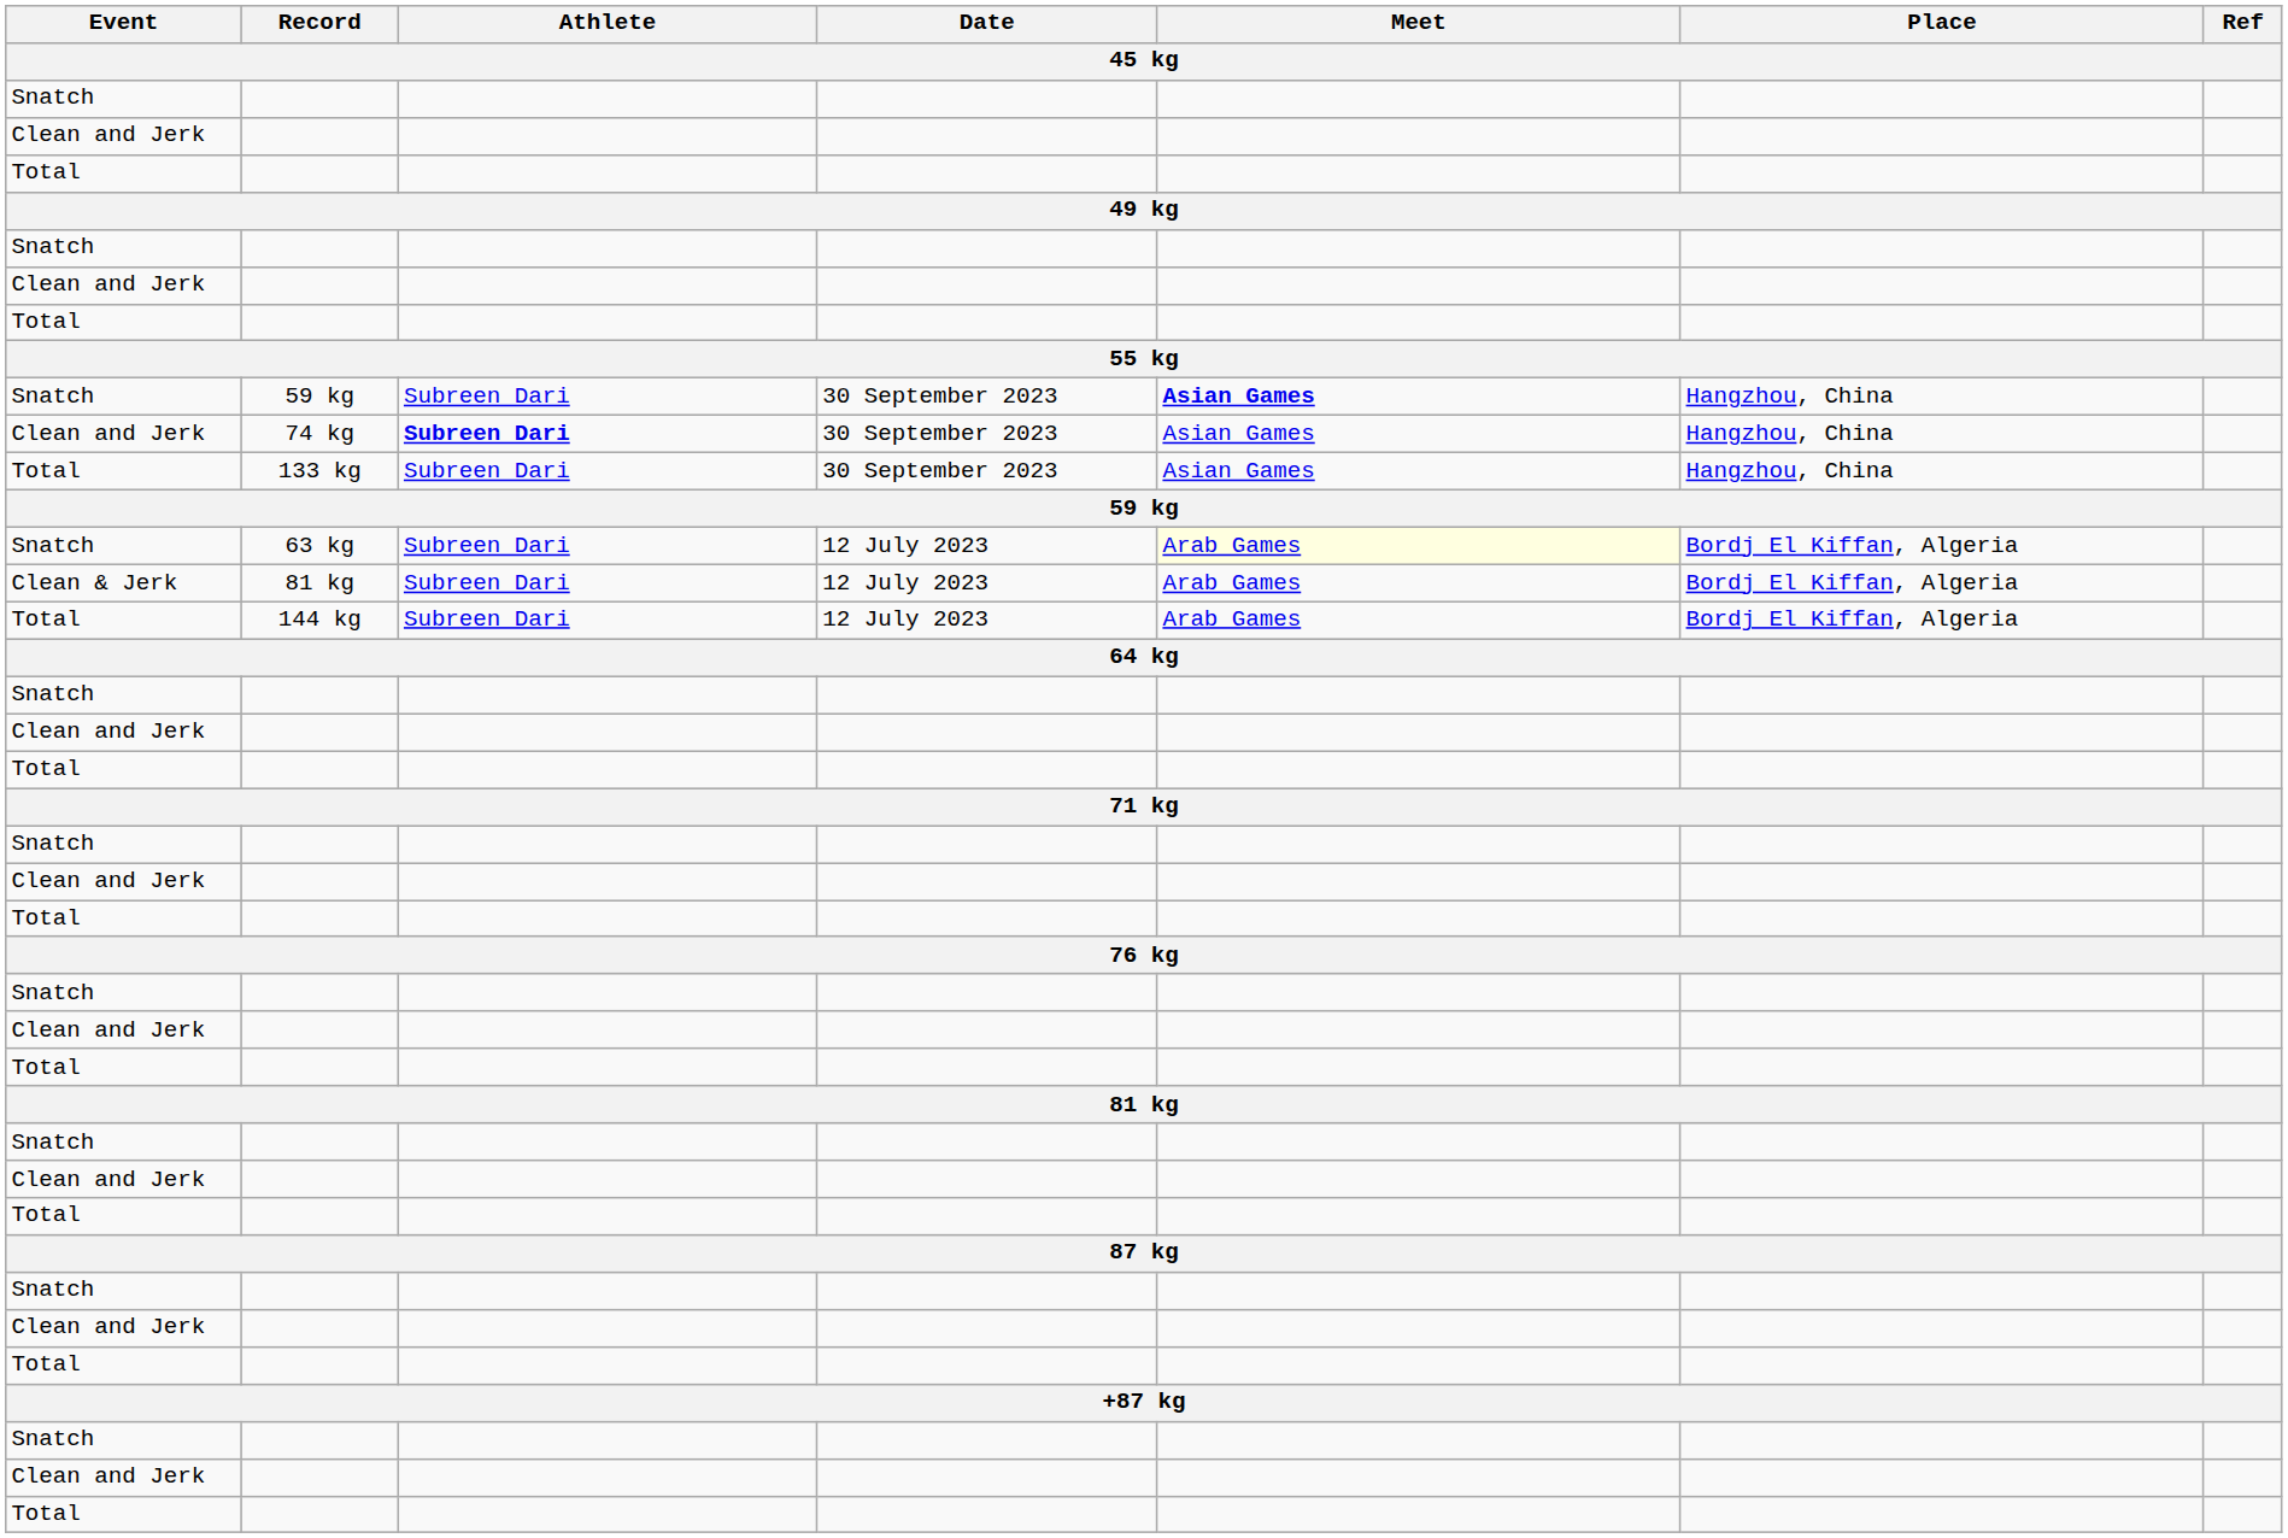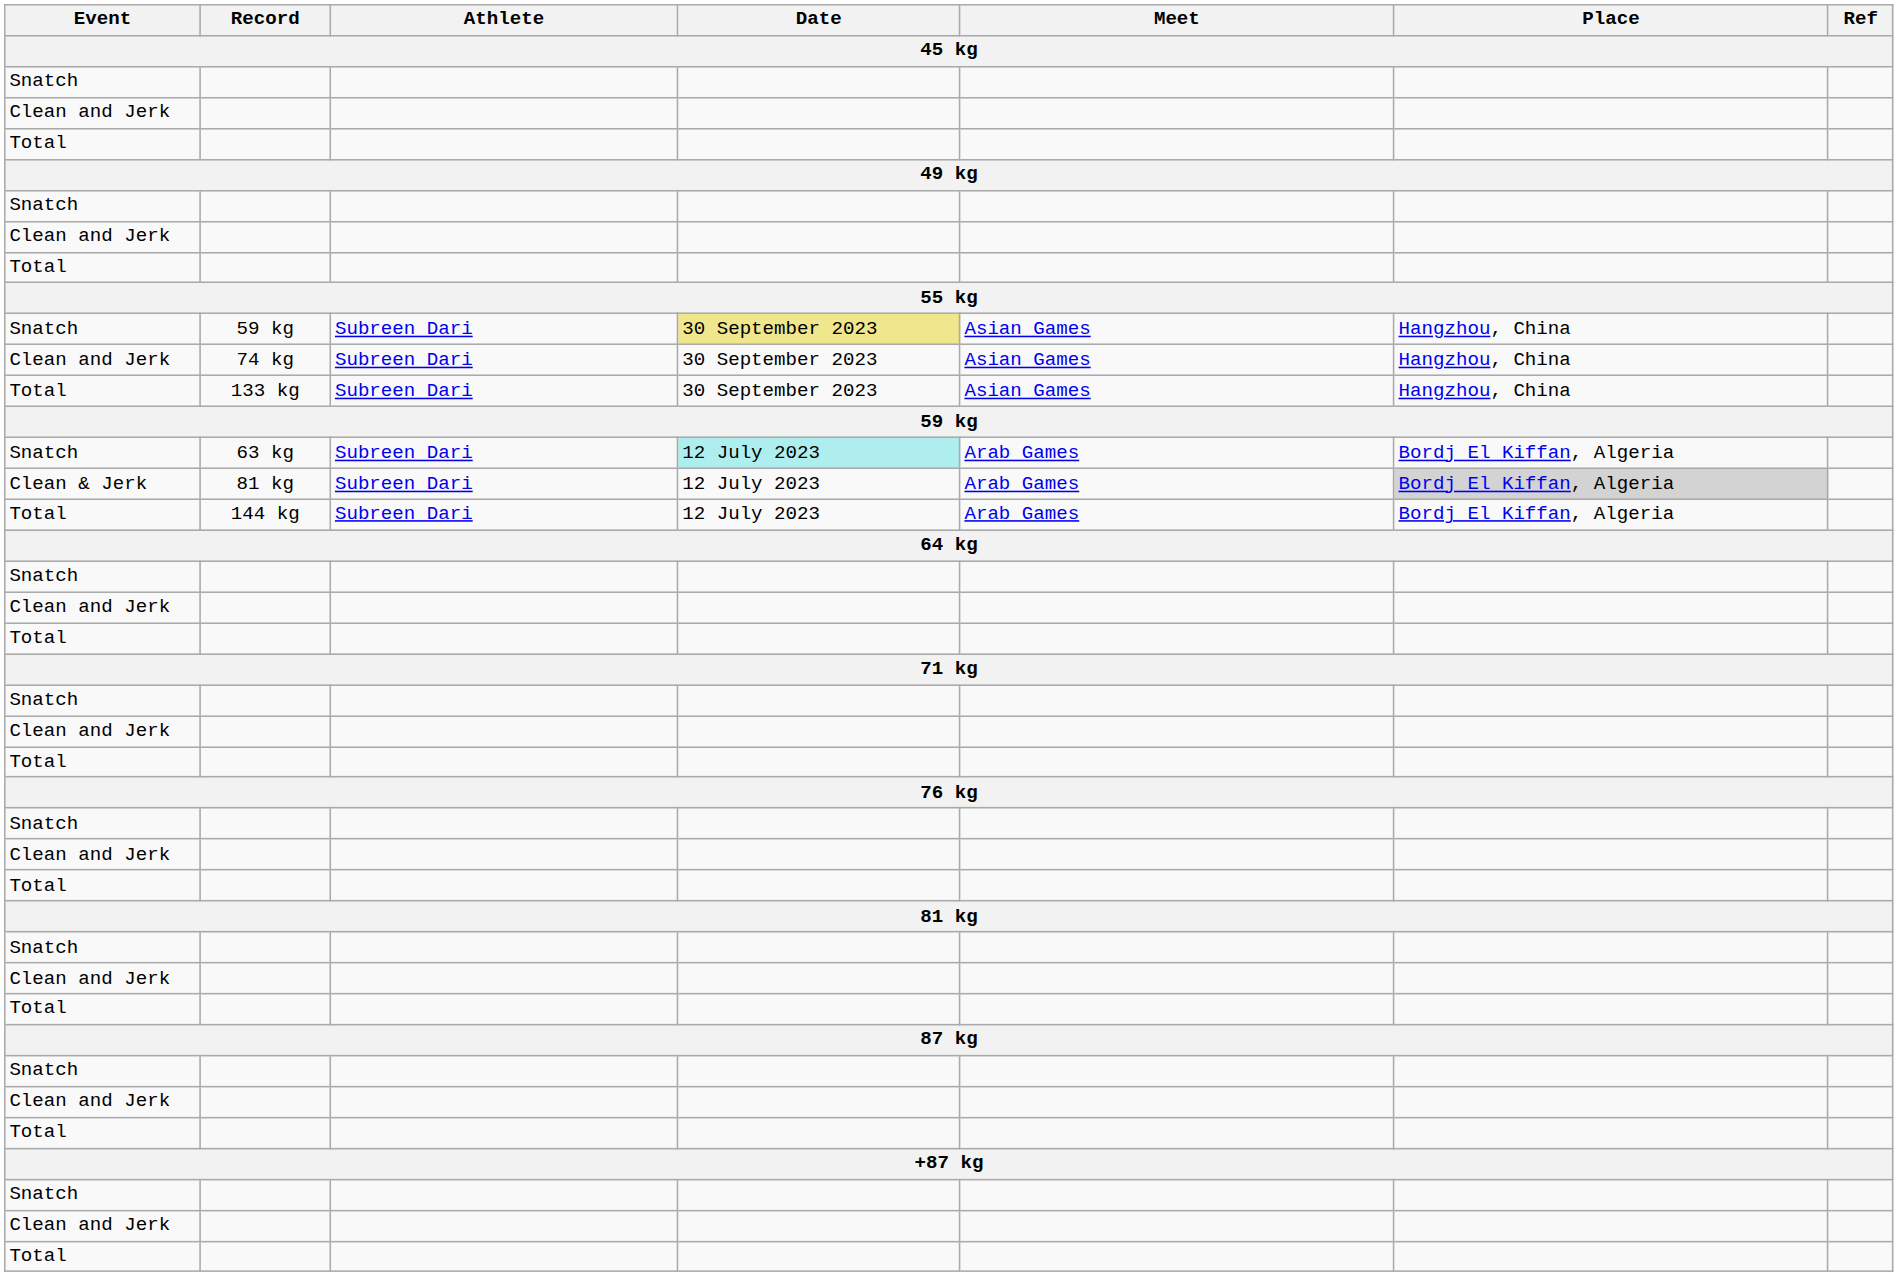Snatch / 59 kg | Date: no background -> khaki background
Snatch / 59 kg | Meet: bold -> normal
74 kg | Athlete: bold -> normal
63 kg | Date: no background -> paleturquoise background
63 kg | Meet: lightyellow background -> no background
Clean & Jerk / 81 kg | Place: no background -> lightgrey background
